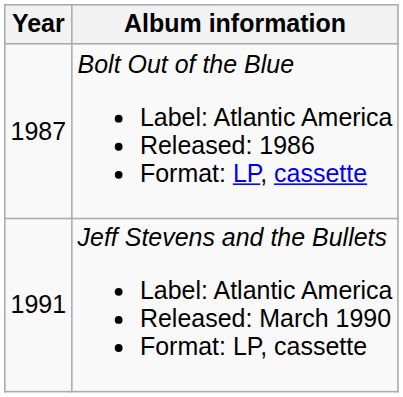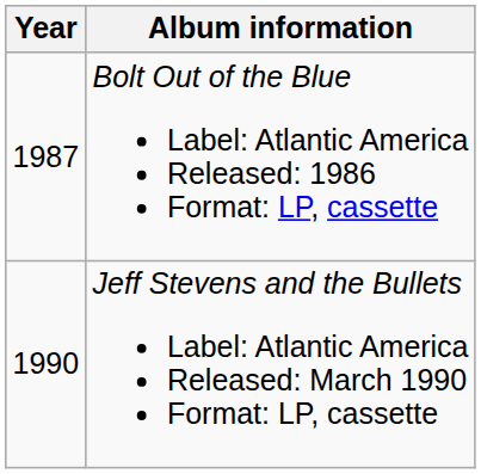row 3 | Year: 1991 -> 1990
